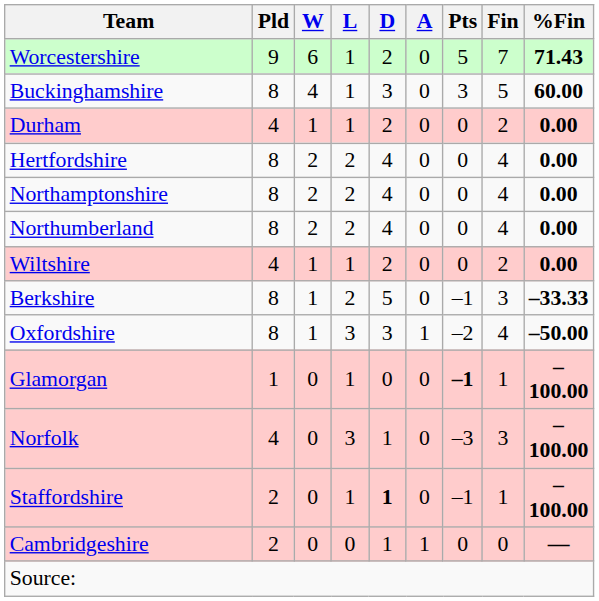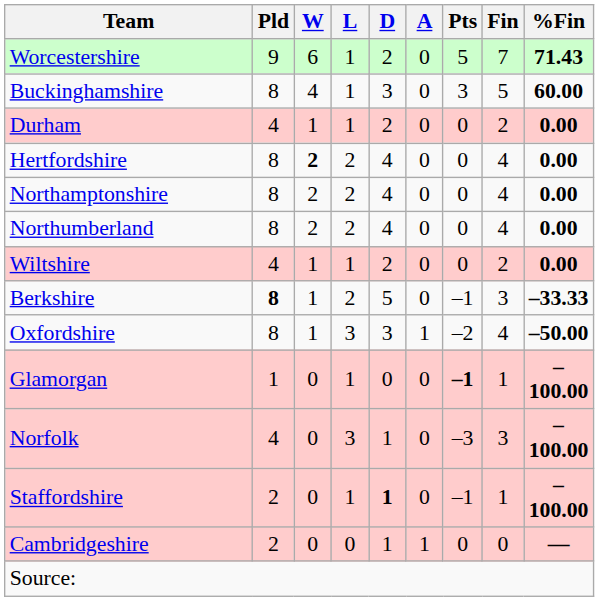Hertfordshire | W: normal -> bold
Berkshire | Pld: normal -> bold
